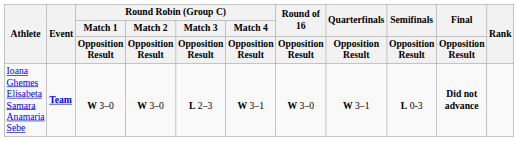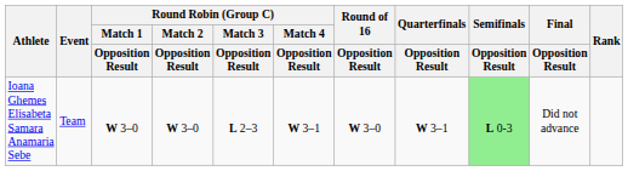Ioana Ghemes Elisabeta Samara Anamaria Sebe | Event: bold -> normal
Ioana Ghemes Elisabeta Samara Anamaria Sebe | Semifinals / Opposition Result: no background -> lightgreen background
Ioana Ghemes Elisabeta Samara Anamaria Sebe | Final / Opposition Result: bold -> normal
